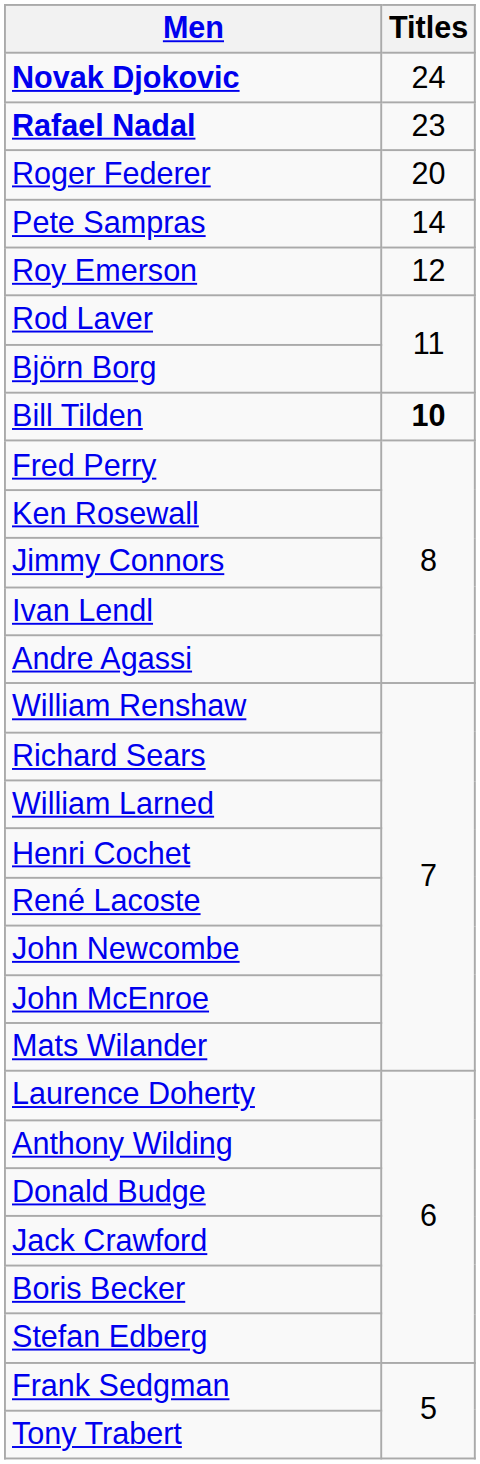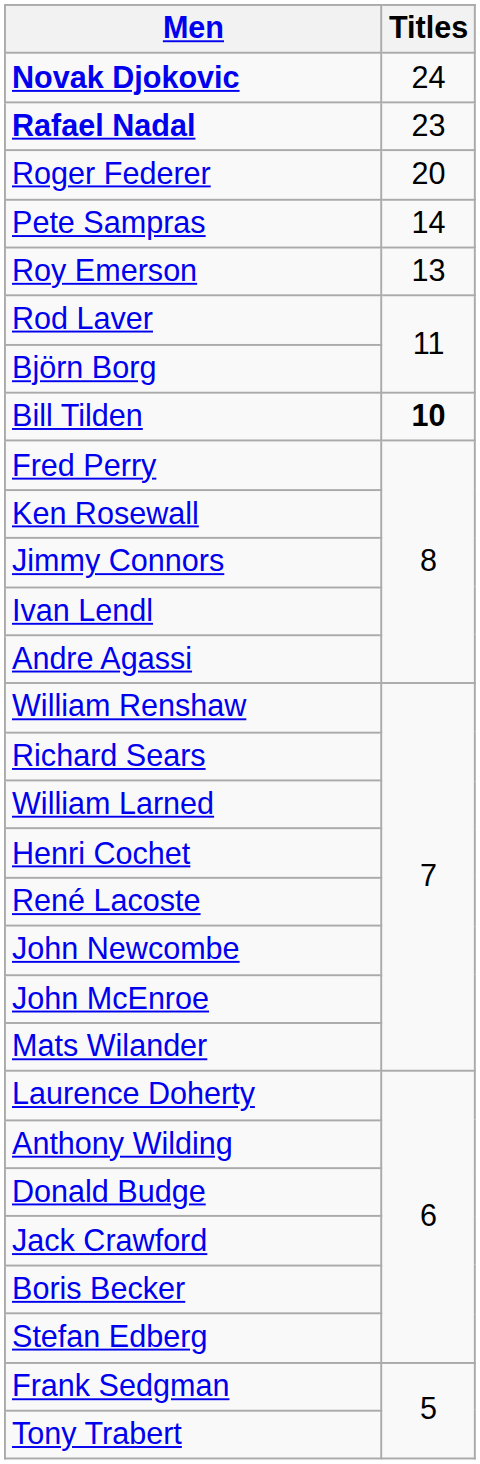Roy Emerson | Titles: 12 -> 13
